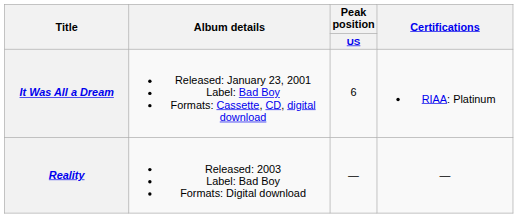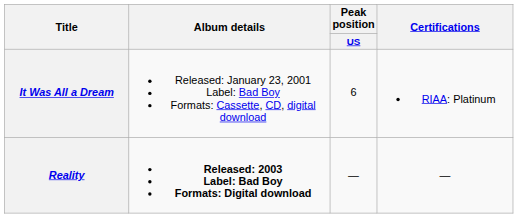Reality | Album details: normal -> bold
